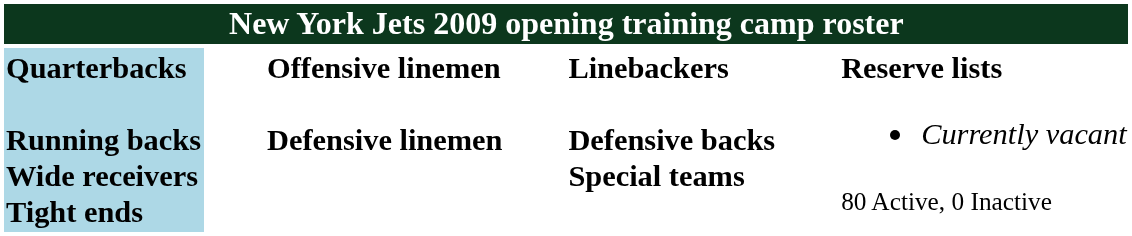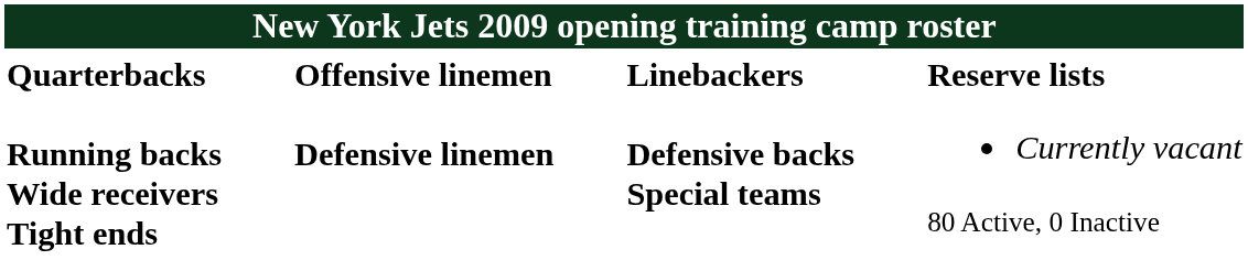Quarterbacks Running backs Wide receivers Tight ends | column 1: lightblue background -> no background
